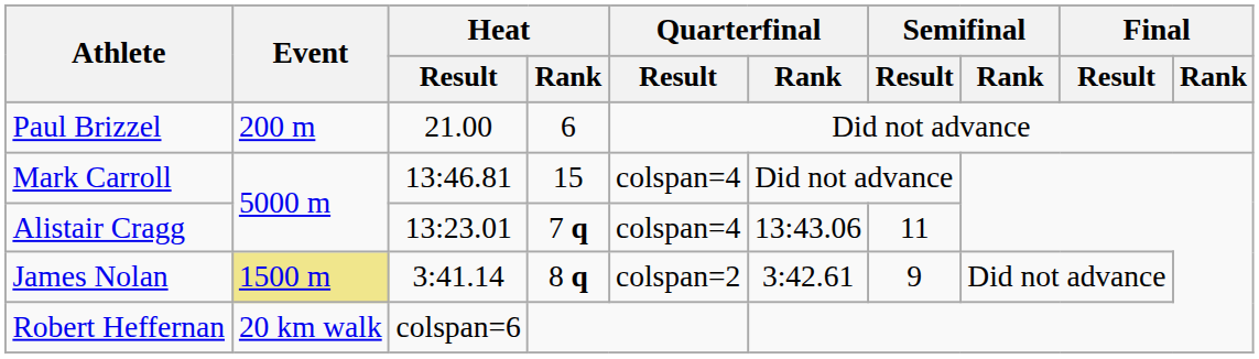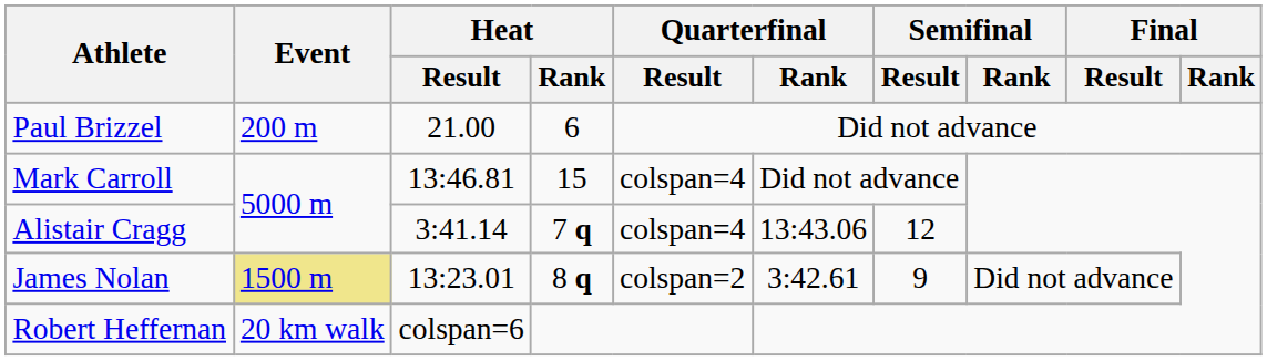Alistair Cragg | Heat / Result: 13:23.01 -> 3:41.14
Alistair Cragg | Semifinal / Result: 11 -> 12
James Nolan | Heat / Result: 3:41.14 -> 13:23.01
